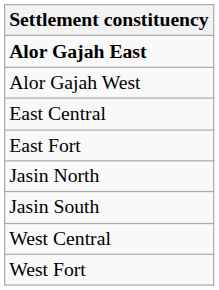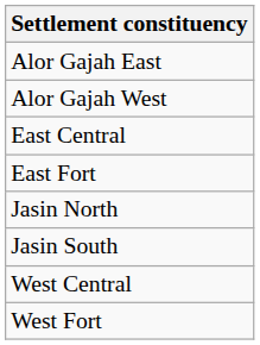row 2 | column 1: bold -> normal
